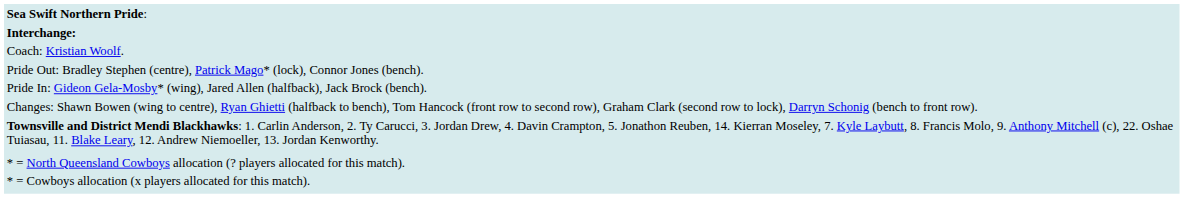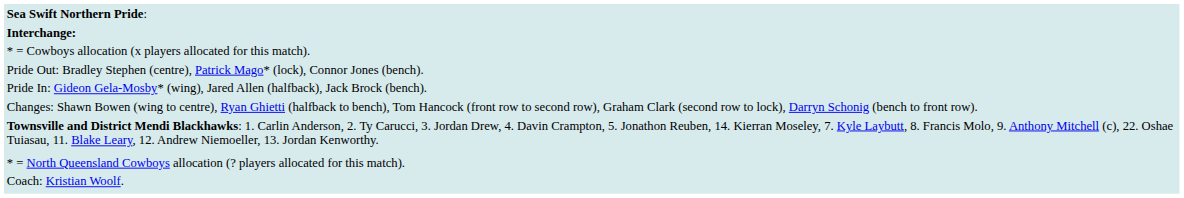row 3 | column 1: Coach: Kristian Woolf. -> * = Cowboys allocation (x players allocated for this match).
row 9 | column 1: * = Cowboys allocation (x players allocated for this match). -> Coach: Kristian Woolf.
